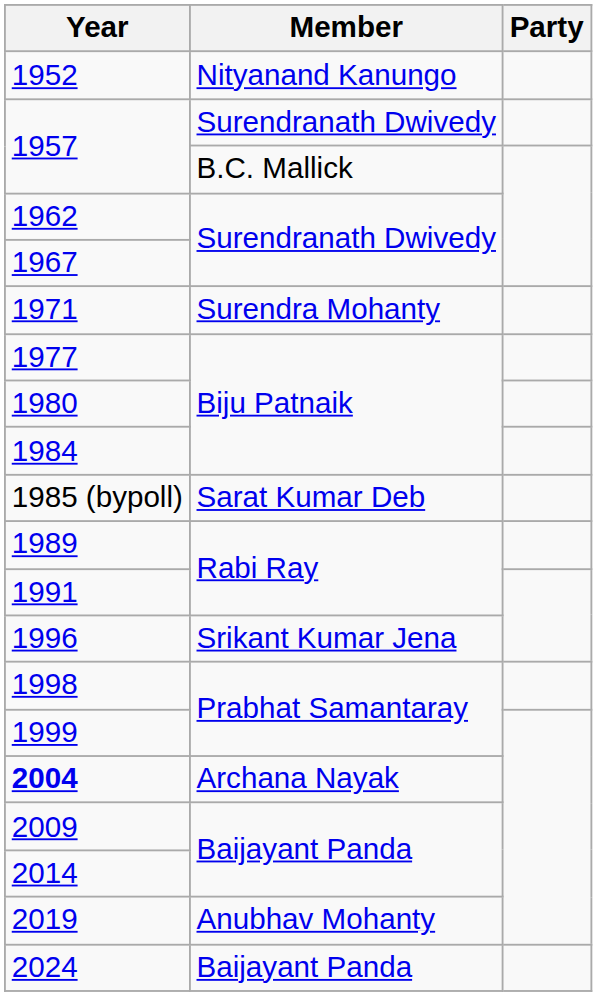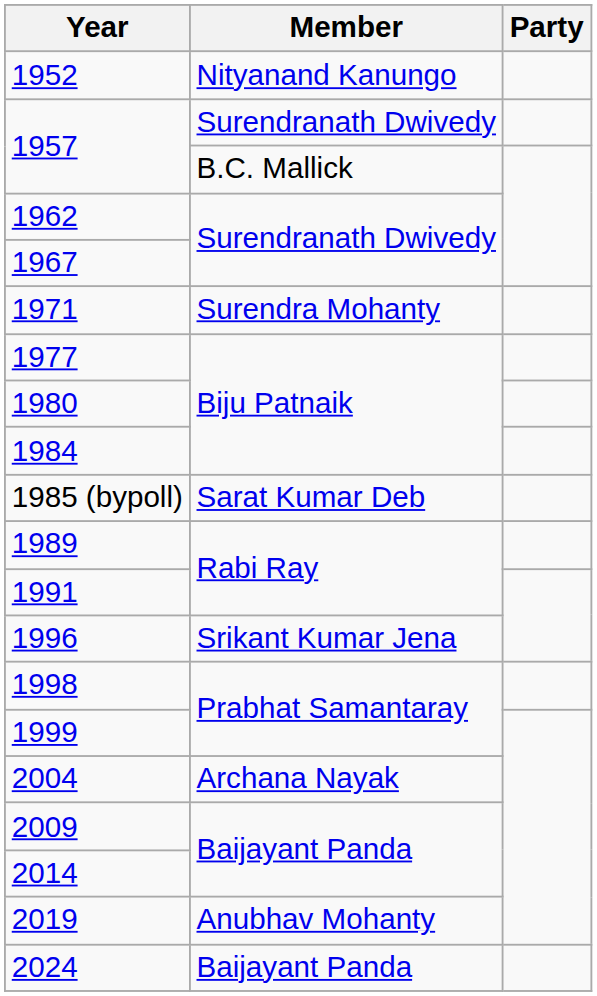2004 | Year: bold -> normal
